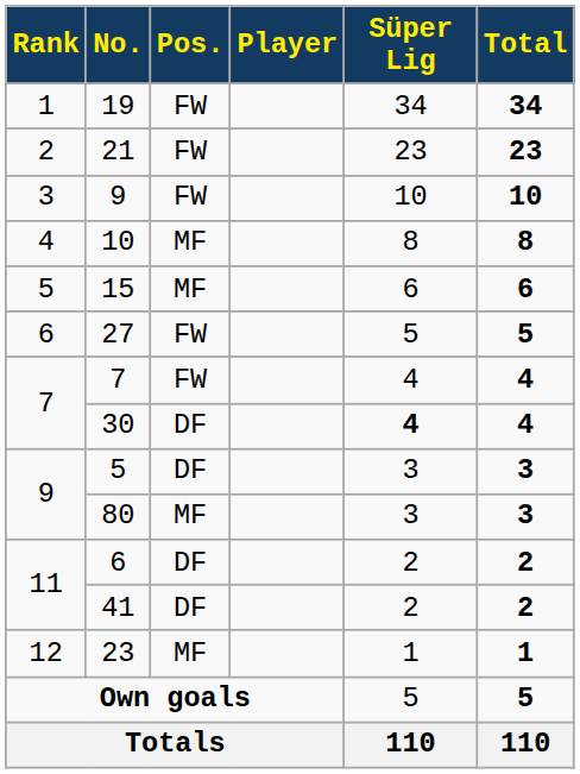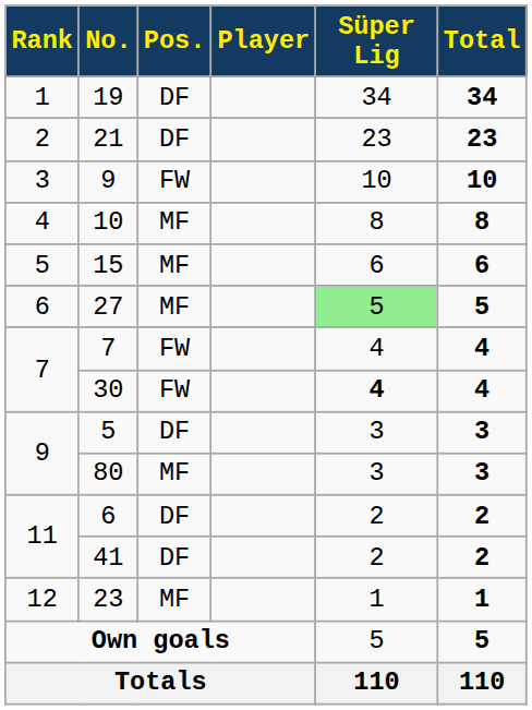19 | Pos.: FW -> DF
21 | Pos.: FW -> DF
27 | Pos.: FW -> MF
27 | Süper Lig: no background -> lightgreen background
30 | Pos.: DF -> FW
